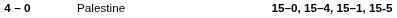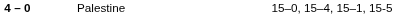Palestine | column 3: bold -> normal
